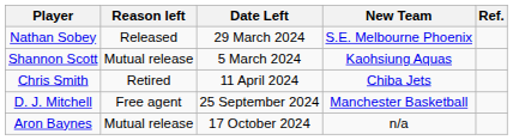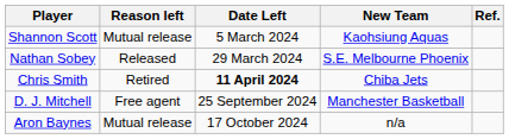rows swapped: Shannon Scott <-> Nathan Sobey
Chris Smith | Date Left: normal -> bold
